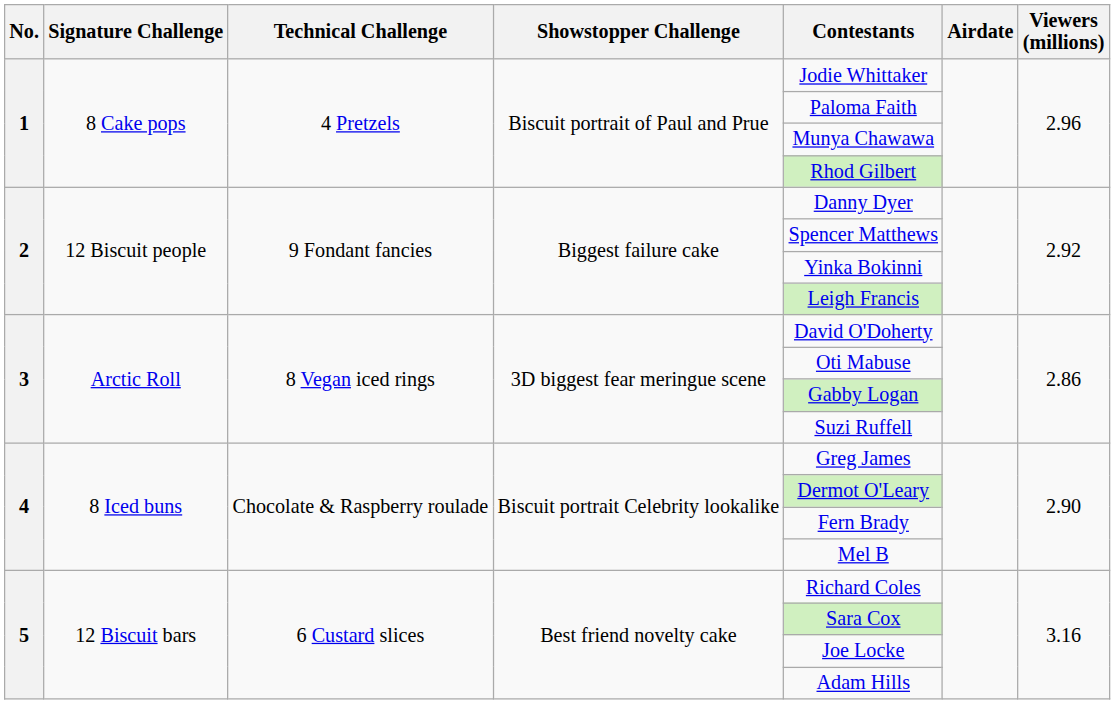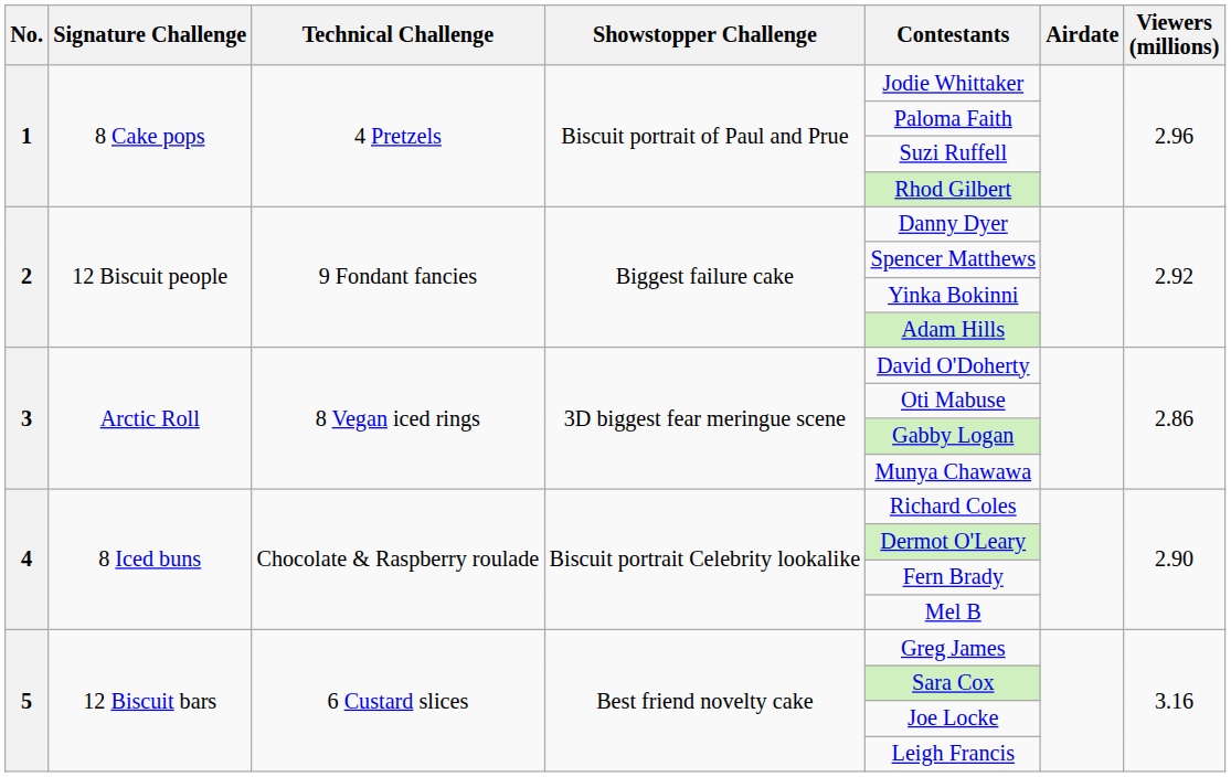row 4 | Contestants: Munya Chawawa -> Suzi Ruffell
row 9 | Contestants: Leigh Francis -> Adam Hills
row 13 | Contestants: Suzi Ruffell -> Munya Chawawa
row 14 | Contestants: Greg James -> Richard Coles
row 18 | Contestants: Richard Coles -> Greg James
row 21 | Contestants: Adam Hills -> Leigh Francis
